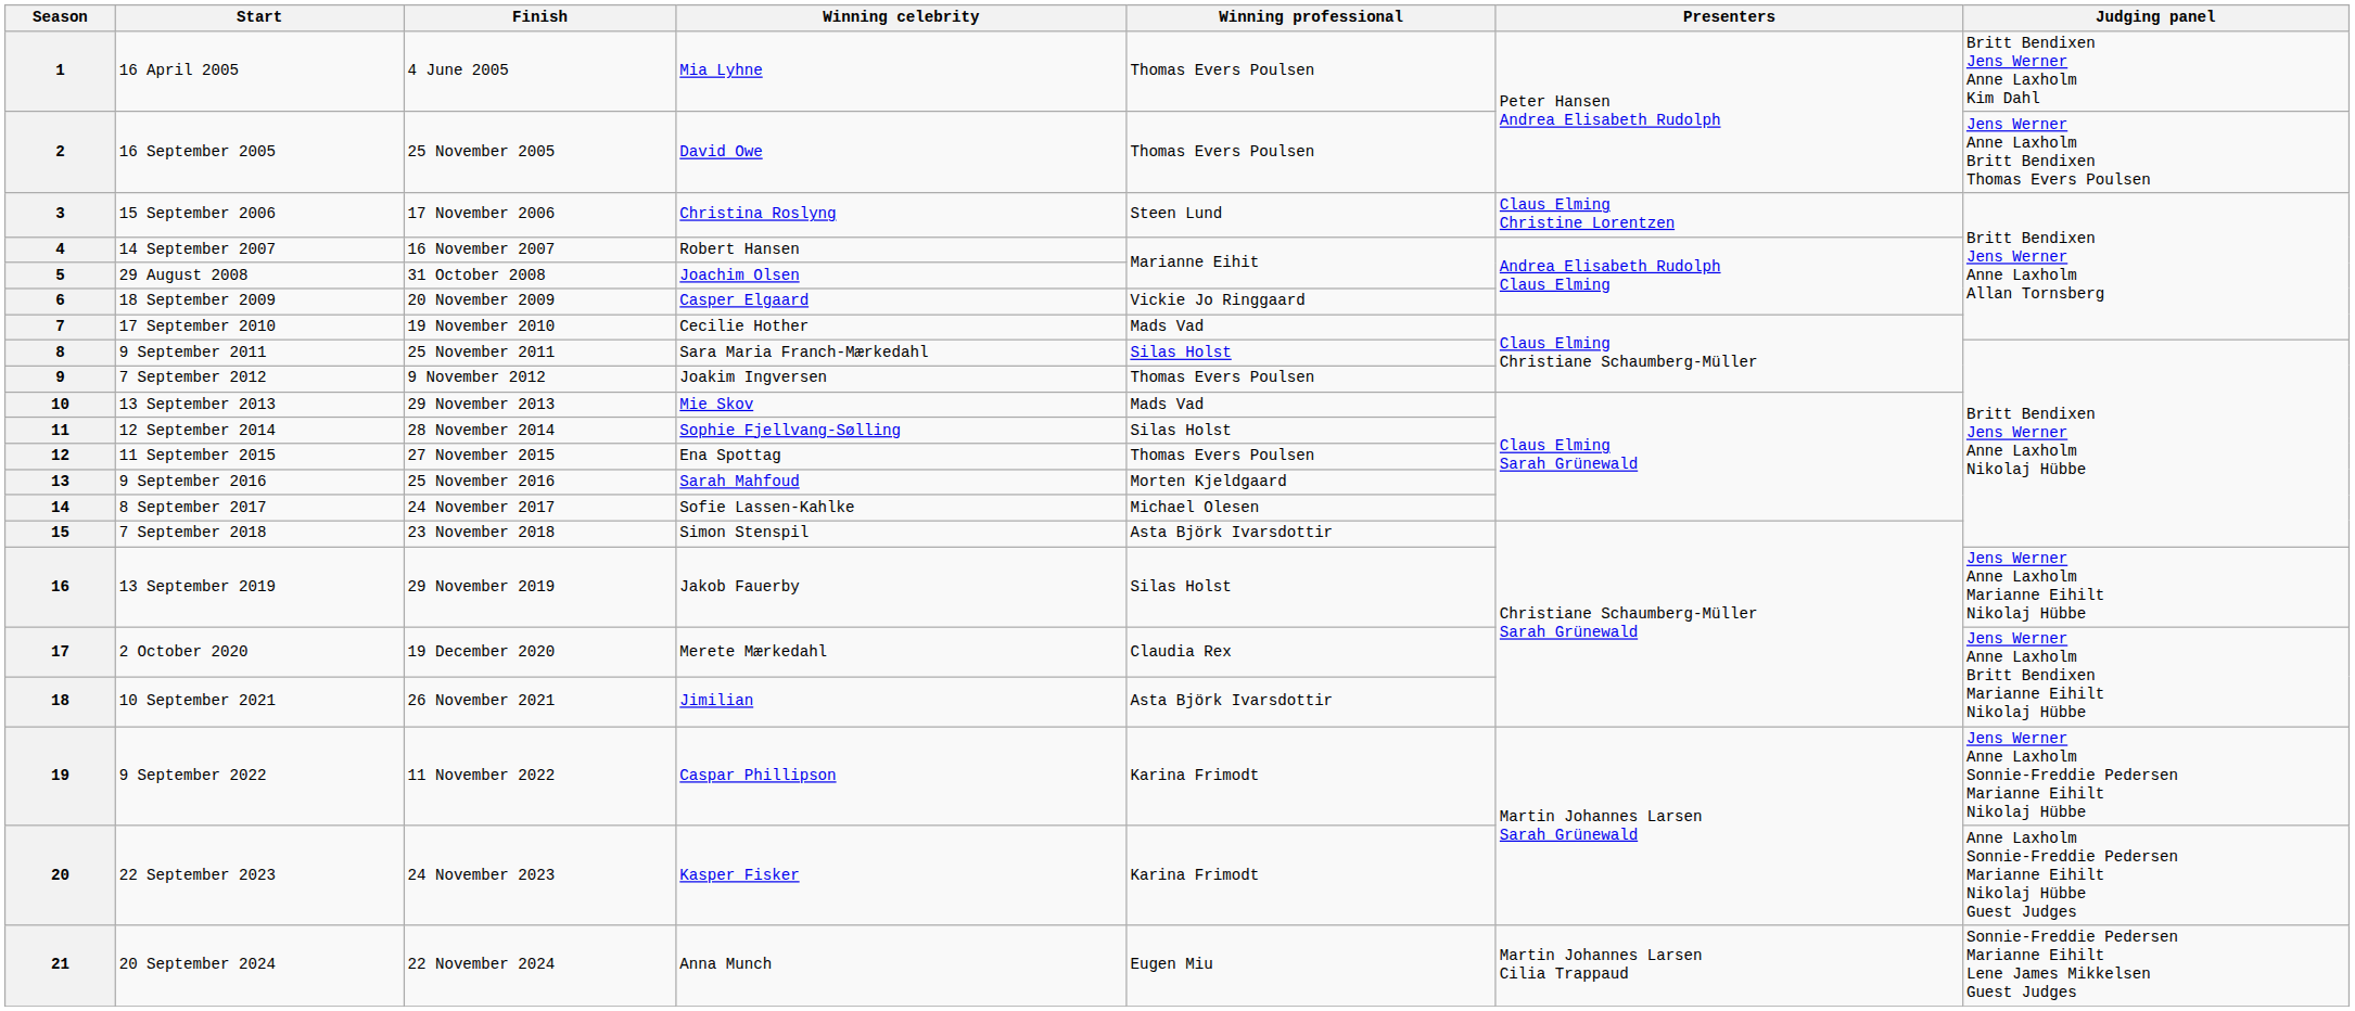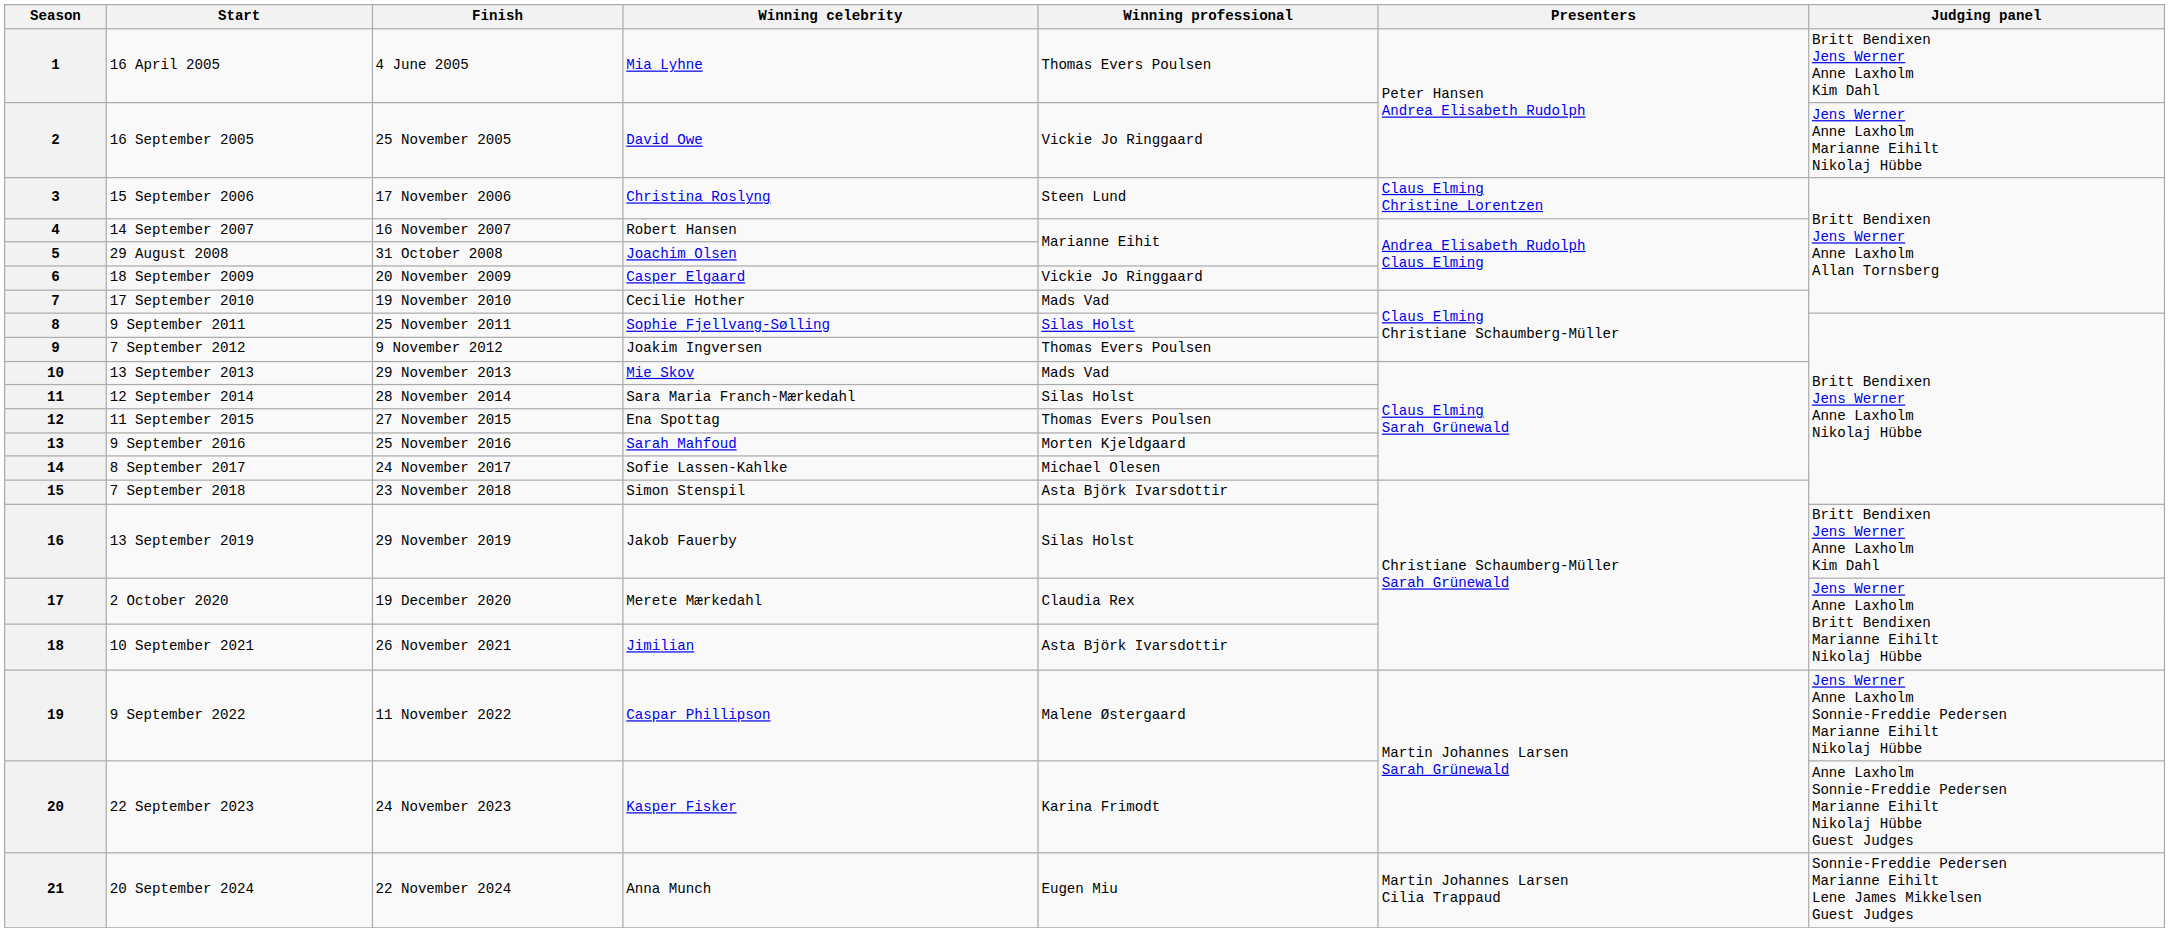2 | Winning professional: Thomas Evers Poulsen -> Vickie Jo Ringgaard
2 | Judging panel: Jens Werner Anne Laxholm Britt Bendixen Thomas Evers Poulsen -> Jens Werner Anne Laxholm Marianne Eihilt Nikolaj Hübbe
8 | Winning celebrity: Sara Maria Franch-Mærkedahl -> Sophie Fjellvang-Sølling
11 | Winning celebrity: Sophie Fjellvang-Sølling -> Sara Maria Franch-Mærkedahl
16 | Judging panel: Jens Werner Anne Laxholm Marianne Eihilt Nikolaj Hübbe -> Britt Bendixen Jens Werner Anne Laxholm Kim Dahl
19 | Winning professional: Karina Frimodt -> Malene Østergaard
